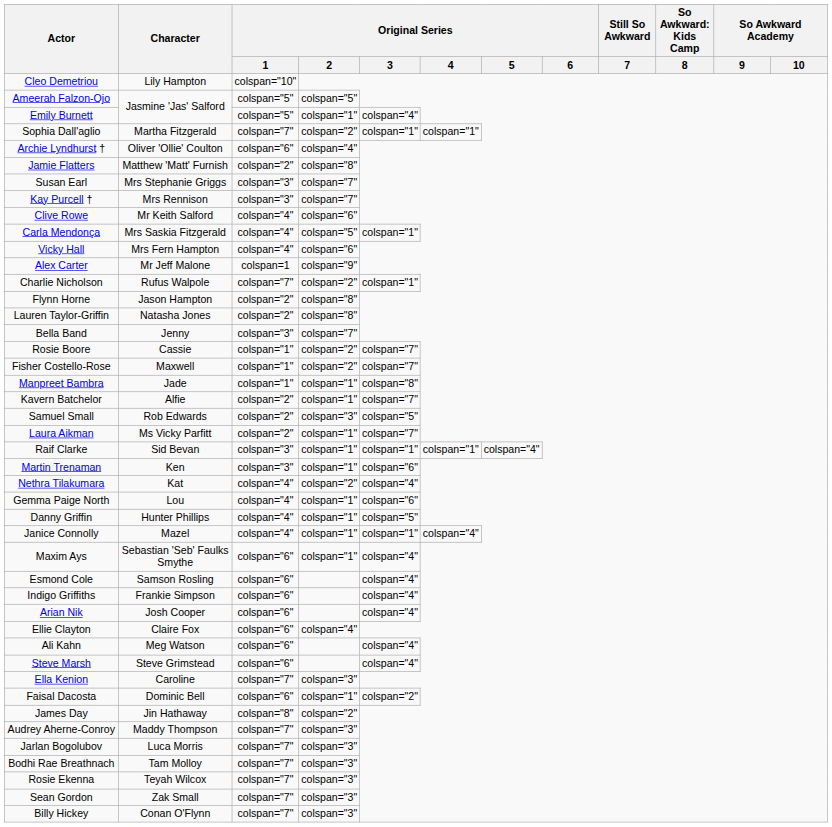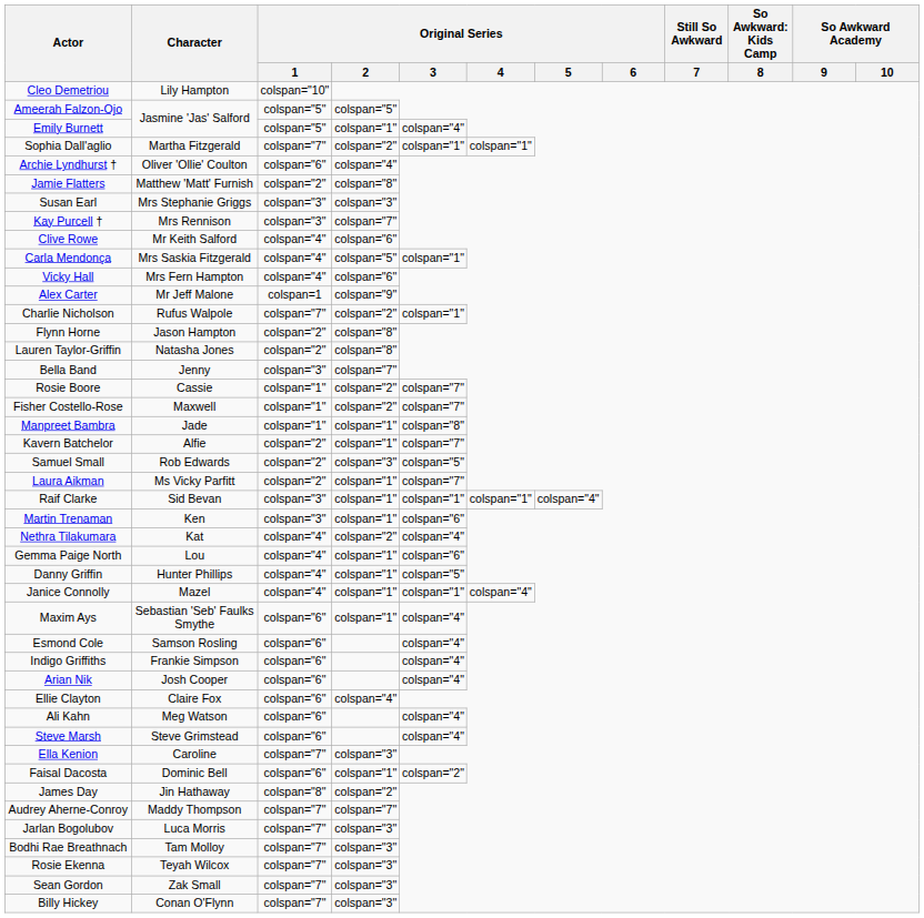Susan Earl | Original Series / 2: colspan="7" -> colspan="3"
Audrey Aherne-Conroy | Original Series / 2: colspan="3" -> colspan="7"
